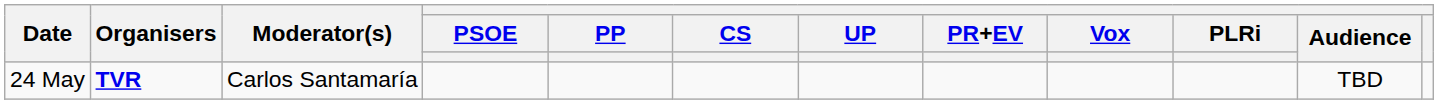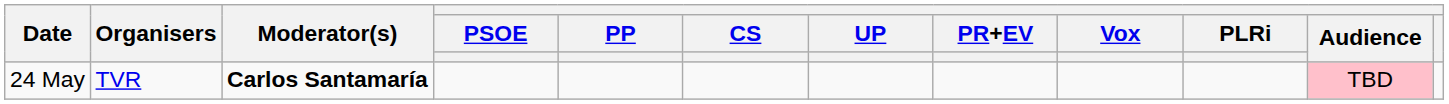24 May | Organisers: bold -> normal
24 May | Moderator(s): normal -> bold
24 May | Audience: no background -> pink background
